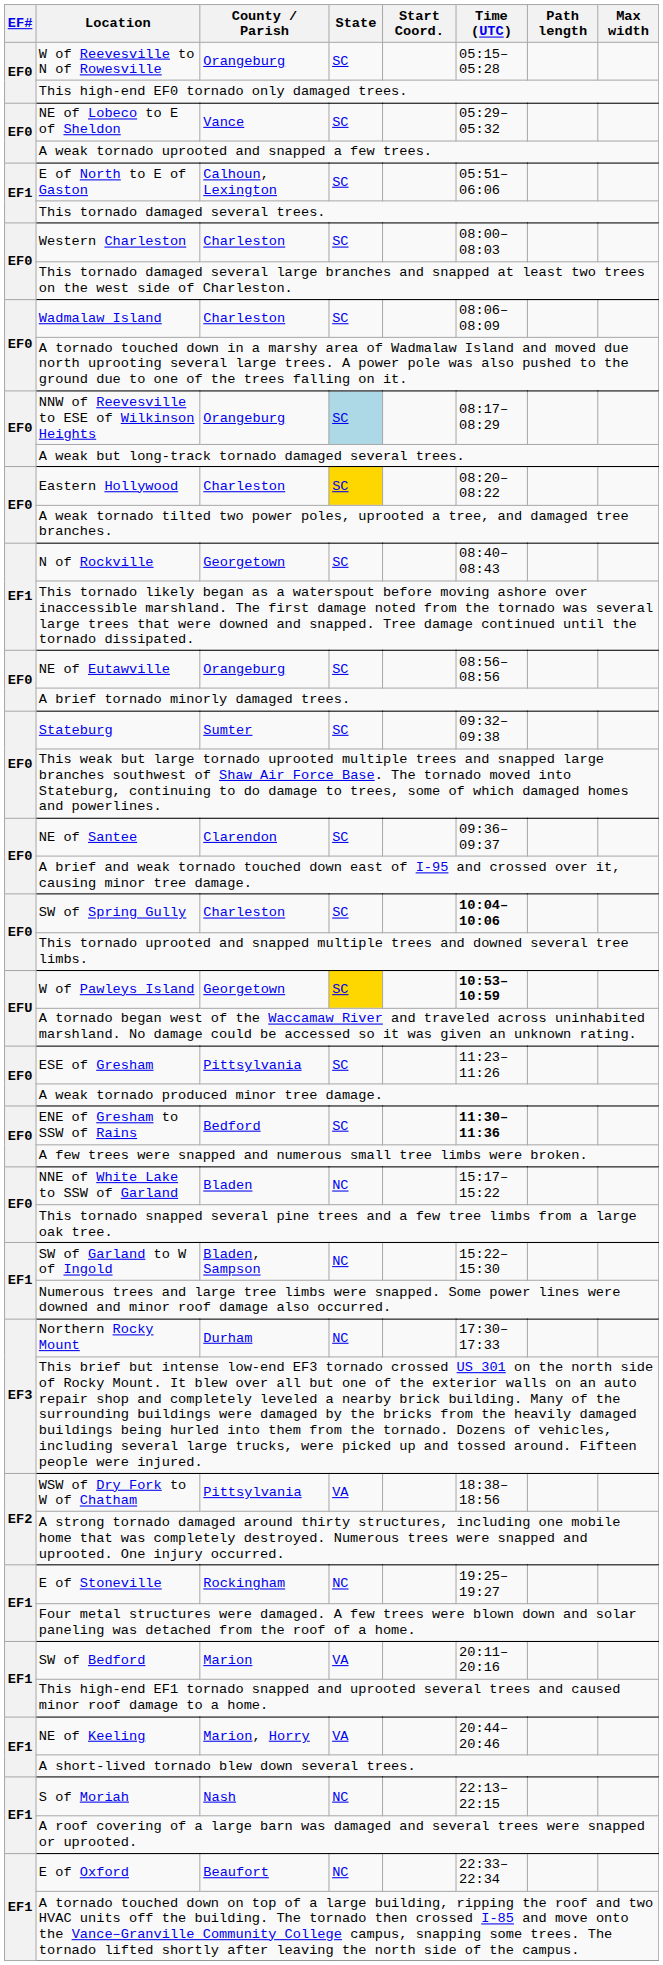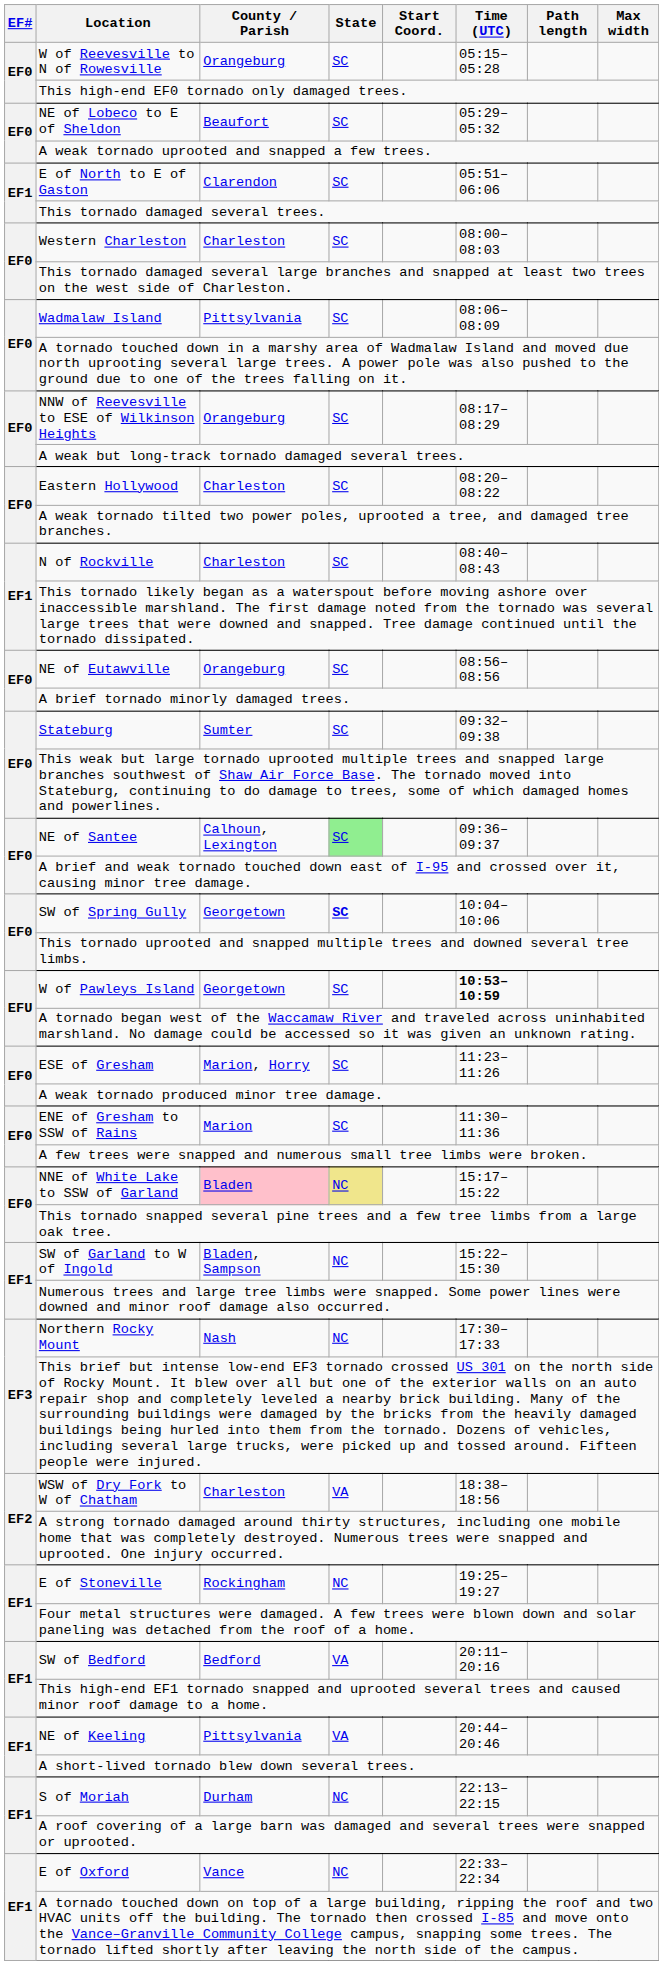NE of Lobeco to E of Sheldon | County / Parish: Vance -> Beaufort
E of North to E of Gaston | County / Parish: Calhoun, Lexington -> Clarendon
Wadmalaw Island | County / Parish: Charleston -> Pittsylvania
NNW of Reevesville to ESE of Wilkinson Heights | State: lightblue background -> no background
Eastern Hollywood | State: gold background -> no background
N of Rockville | County / Parish: Georgetown -> Charleston
NE of Santee | County / Parish: Clarendon -> Calhoun, Lexington
NE of Santee | State: no background -> lightgreen background
SW of Spring Gully | County / Parish: Charleston -> Georgetown
SW of Spring Gully | State: normal -> bold
SW of Spring Gully | Time (UTC): bold -> normal
W of Pawleys Island | State: gold background -> no background
ESE of Gresham | County / Parish: Pittsylvania -> Marion, Horry
ENE of Gresham to SSW of Rains | County / Parish: Bedford -> Marion
ENE of Gresham to SSW of Rains | Time (UTC): bold -> normal
NNE of White Lake to SSW of Garland | County / Parish: no background -> pink background
NNE of White Lake to SSW of Garland | State: no background -> khaki background
Northern Rocky Mount | County / Parish: Durham -> Nash
WSW of Dry Fork to W of Chatham | County / Parish: Pittsylvania -> Charleston
SW of Bedford | County / Parish: Marion -> Bedford
NE of Keeling | County / Parish: Marion, Horry -> Pittsylvania
S of Moriah | County / Parish: Nash -> Durham
E of Oxford | County / Parish: Beaufort -> Vance
